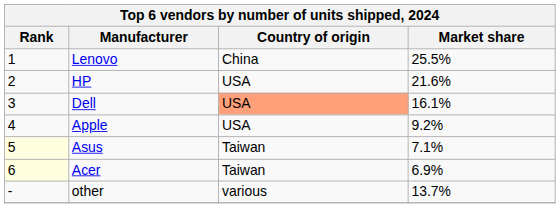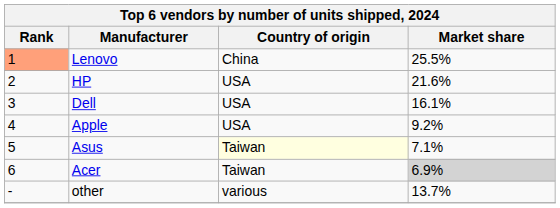Lenovo | Rank: no background -> lightsalmon background
Dell | Country of origin: lightsalmon background -> no background
Asus | Rank: lightyellow background -> no background
Asus | Country of origin: no background -> lightyellow background
Acer | Rank: lightyellow background -> no background
Acer | Market share: no background -> lightgrey background
